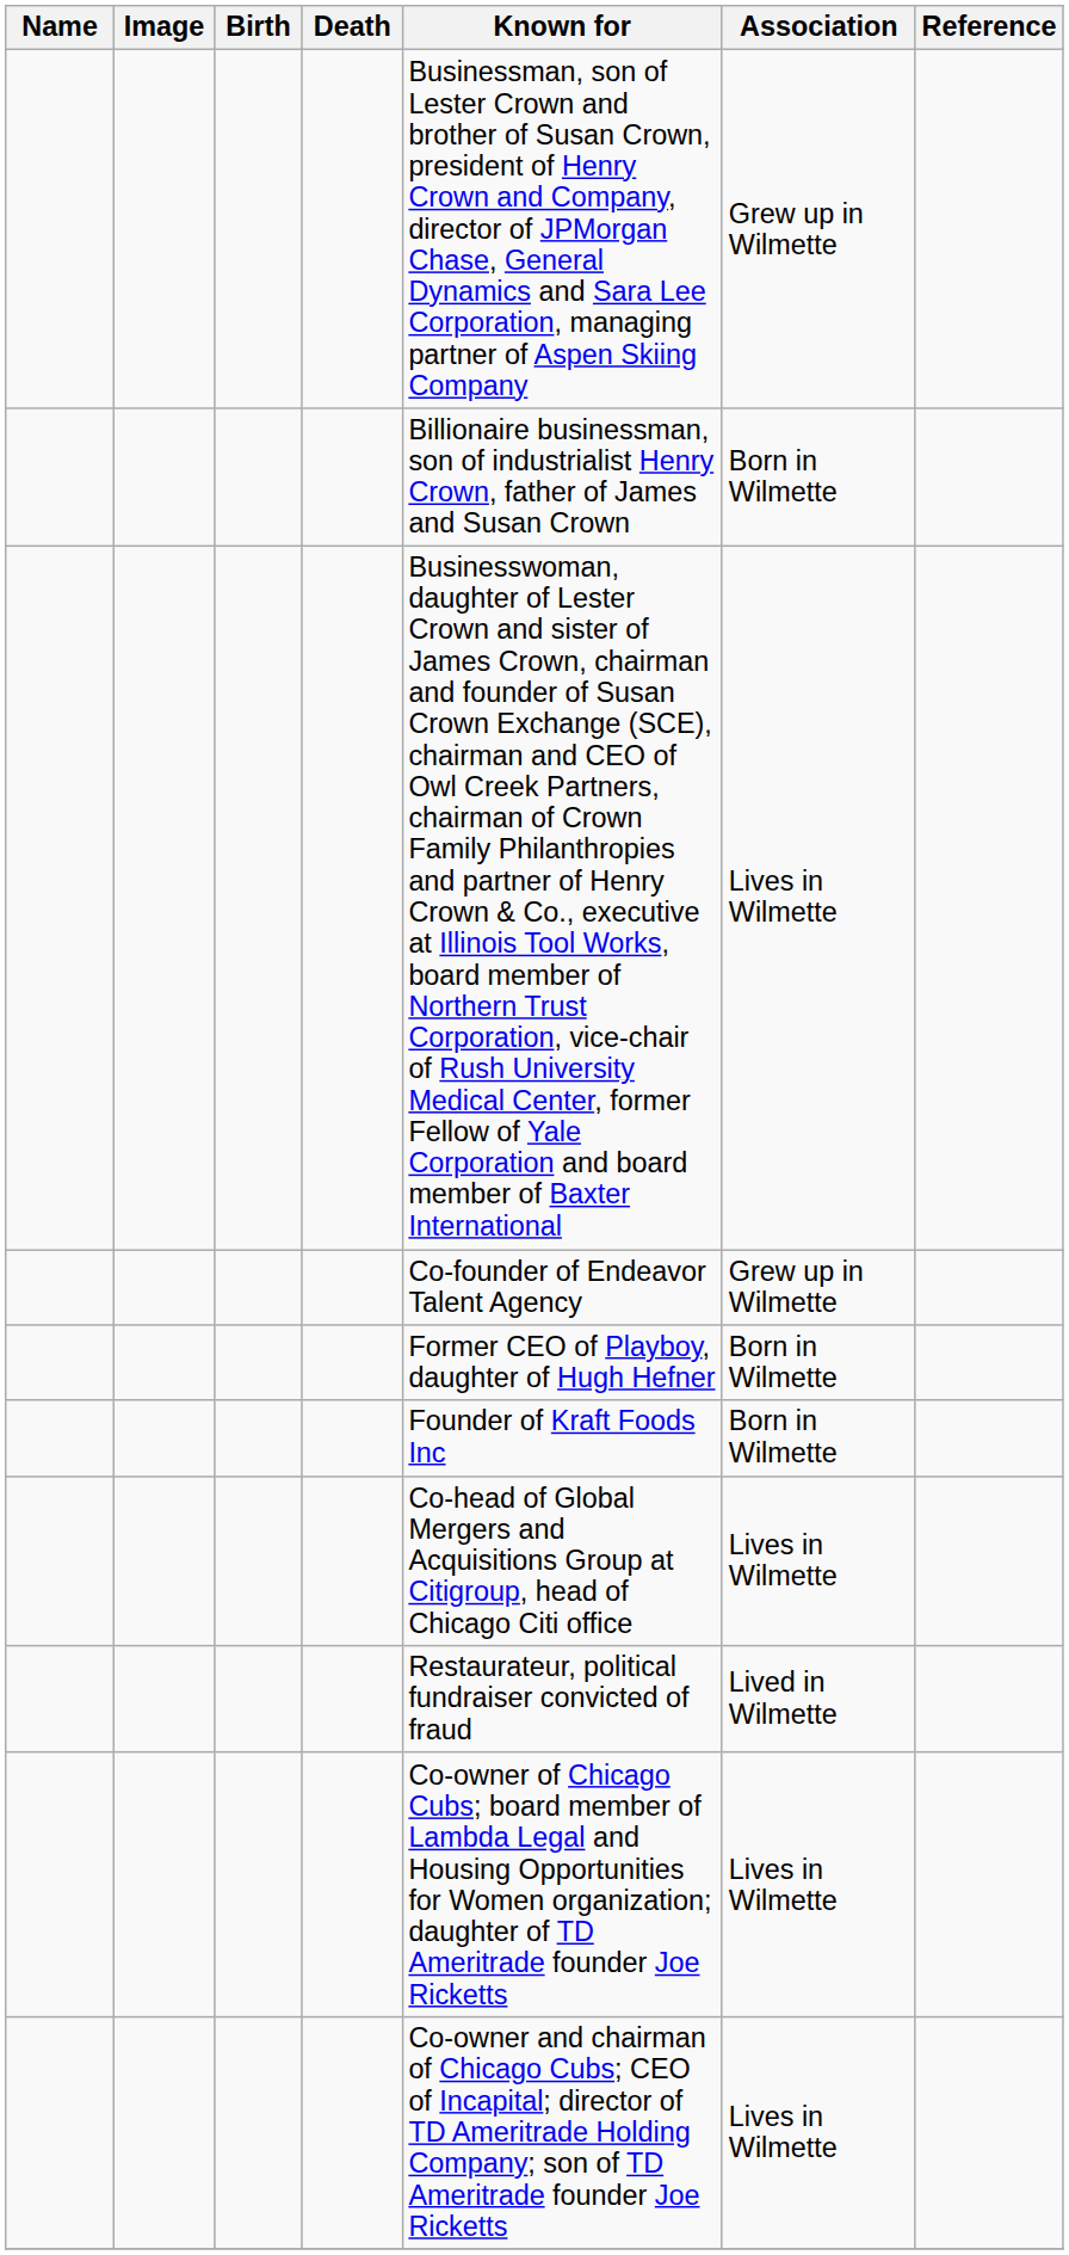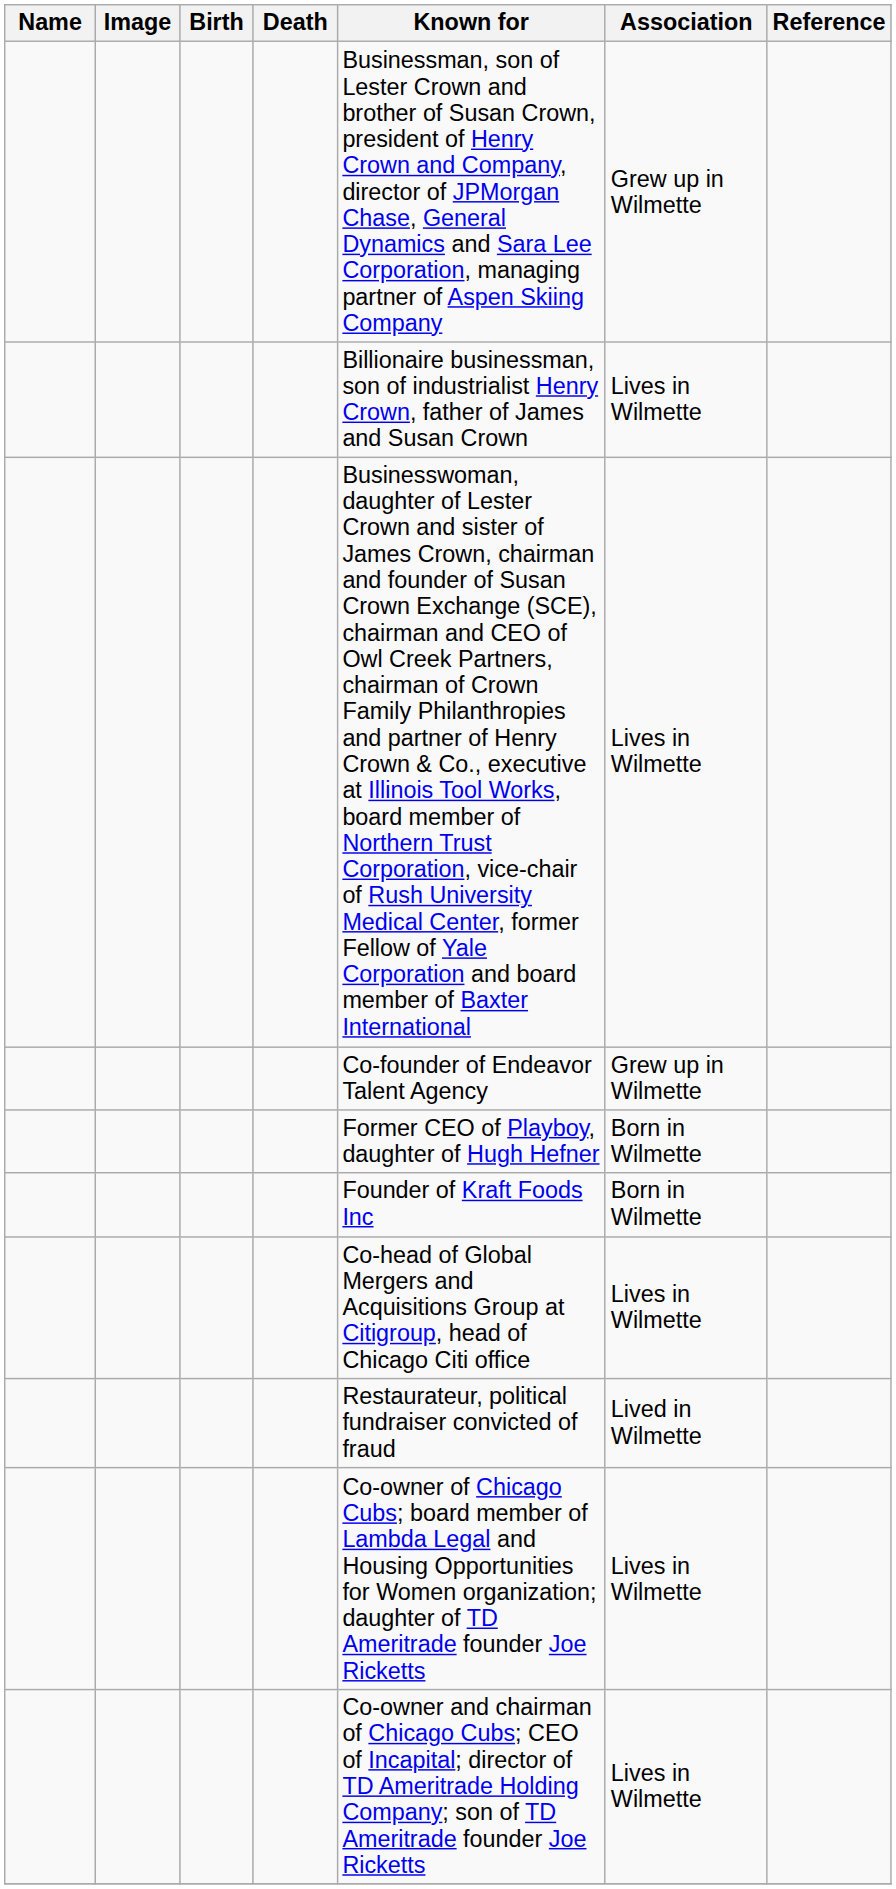row 3 | Association: Born in Wilmette -> Lives in Wilmette
